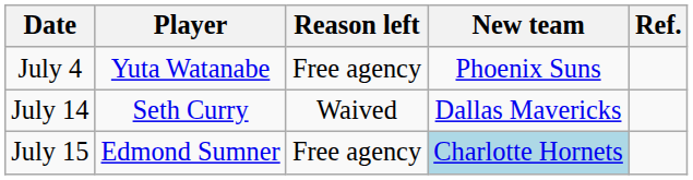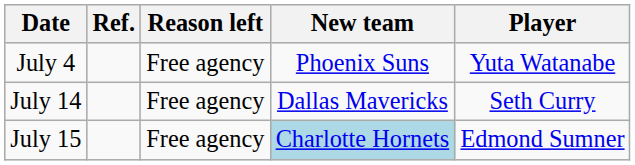columns swapped: Player <-> Ref.
July 14 | Reason left: Waived -> Free agency
